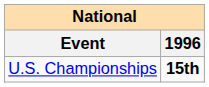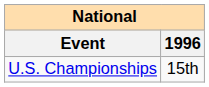U.S. Championships | 1996: bold -> normal
